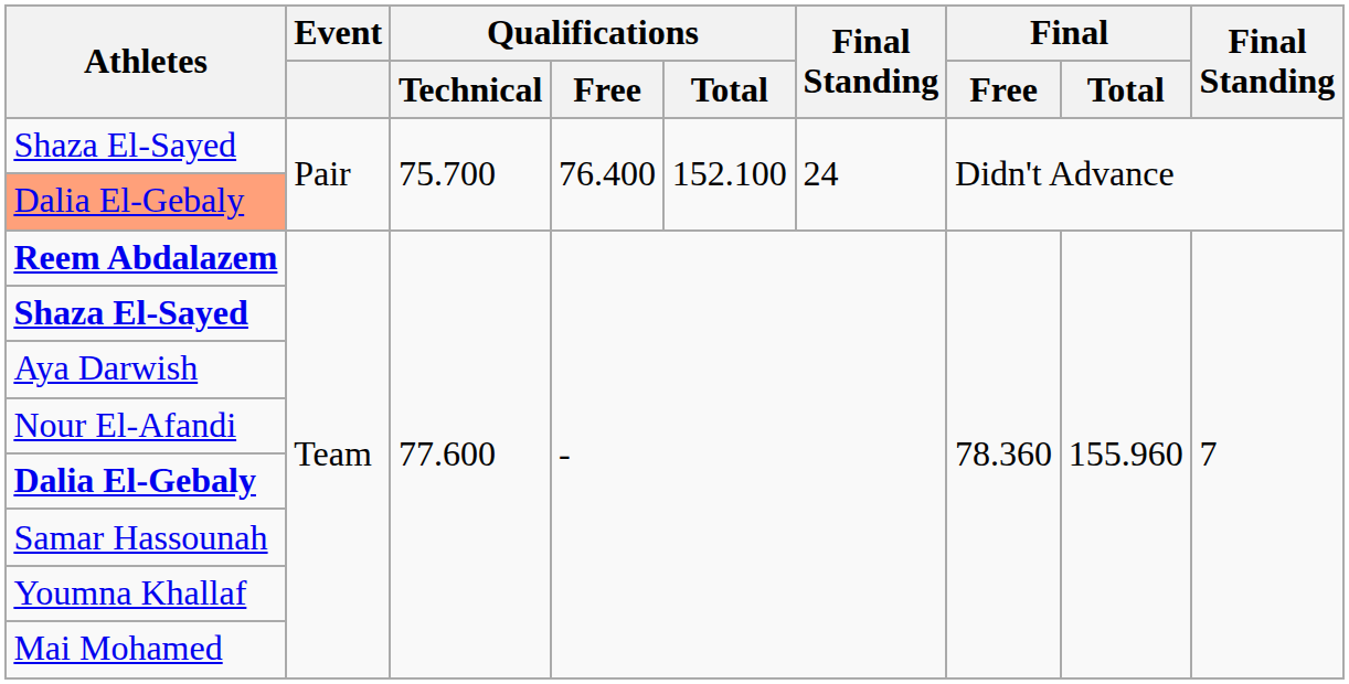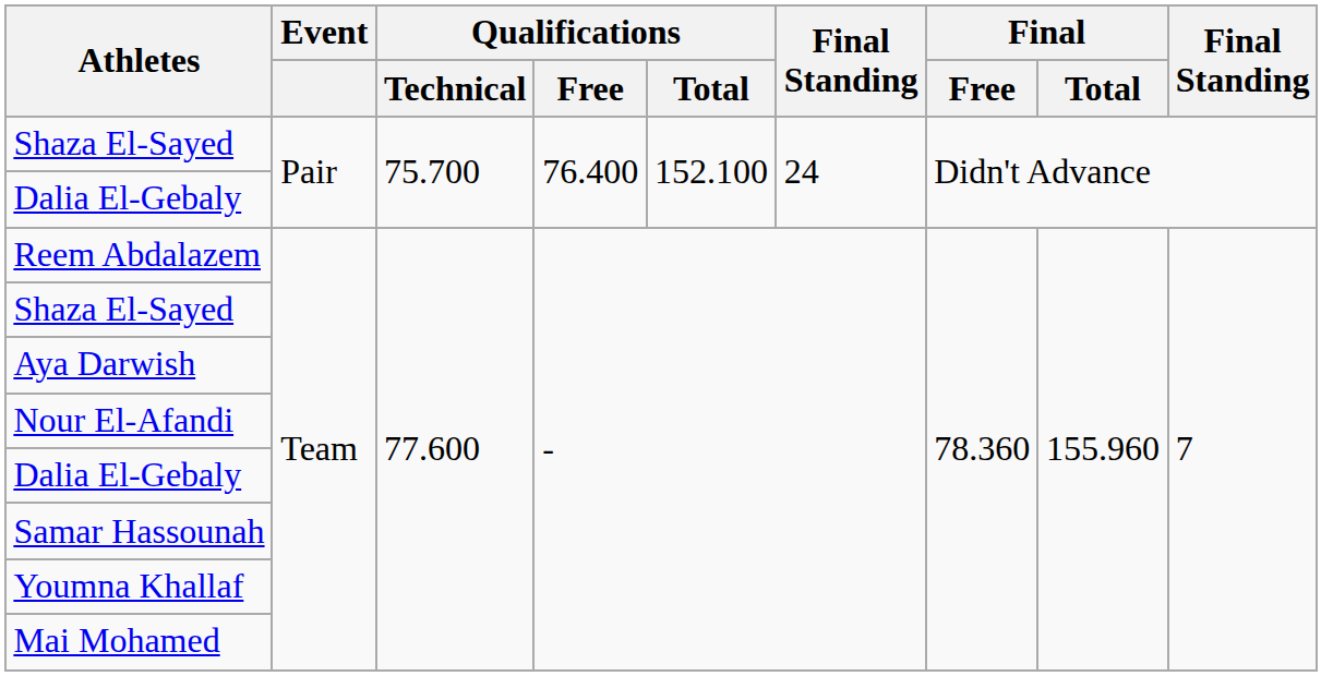Dalia El-Gebaly / Pair | Athletes: lightsalmon background -> no background
Reem Abdalazem | Athletes: bold -> normal
Shaza El-Sayed / Team | Athletes: bold -> normal
Dalia El-Gebaly / Team | Athletes: bold -> normal
